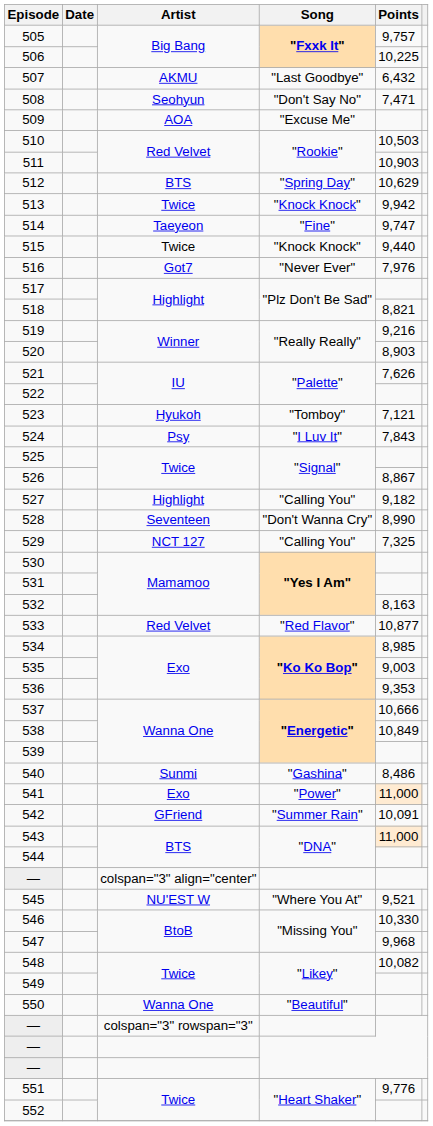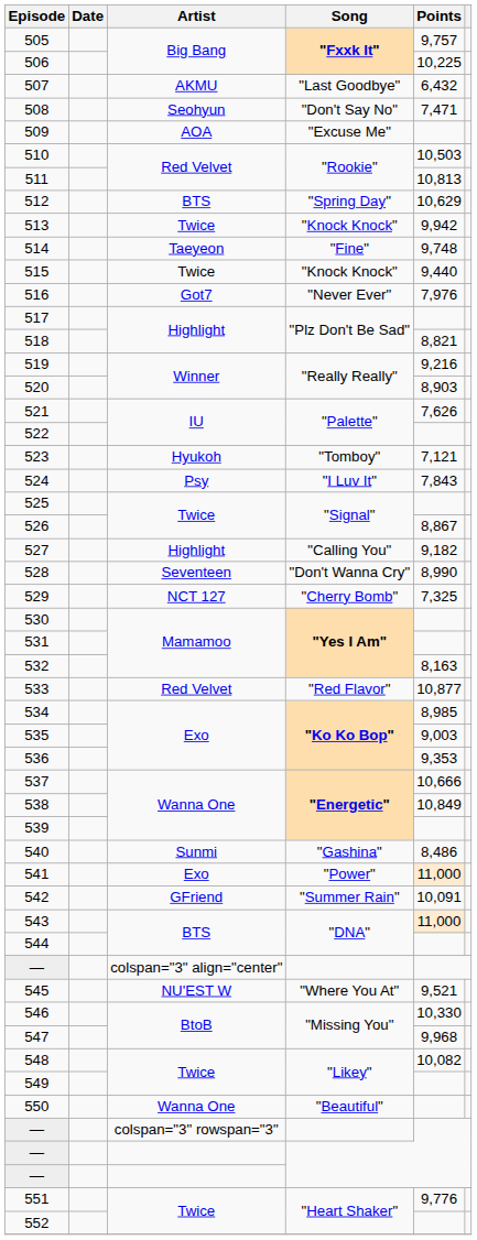511 | Points: 10,903 -> 10,813
514 | Points: 9,747 -> 9,748
529 | Song: "Calling You" -> "Cherry Bomb"
